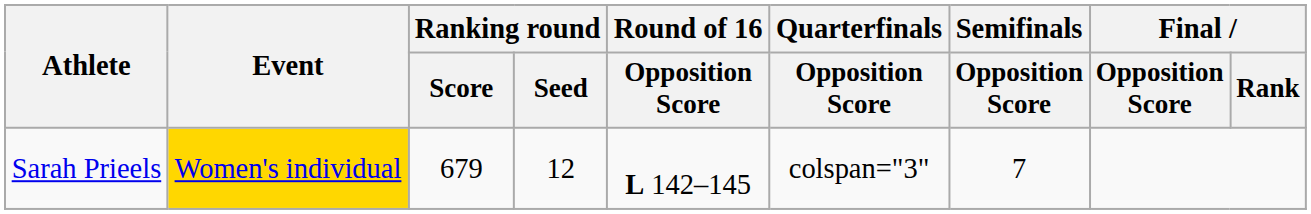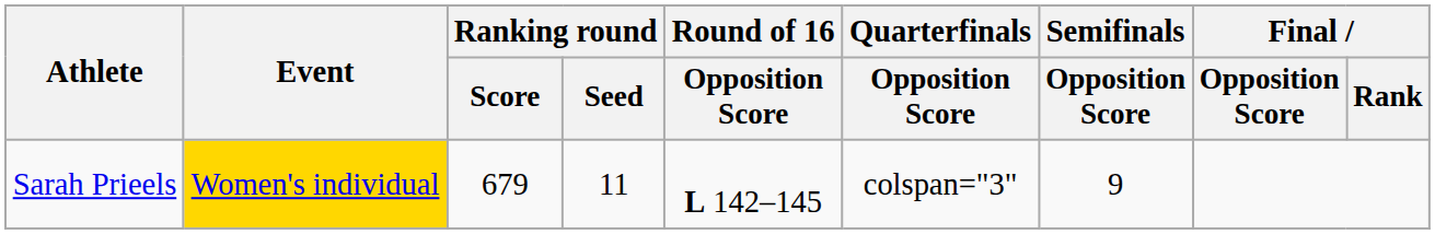Sarah Prieels | Ranking round / Seed: 12 -> 11
Sarah Prieels | Semifinals / Opposition Score: 7 -> 9
